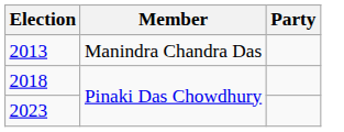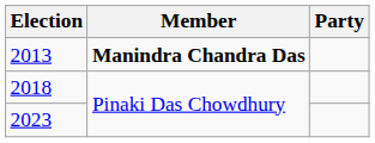2013 | Member: normal -> bold
